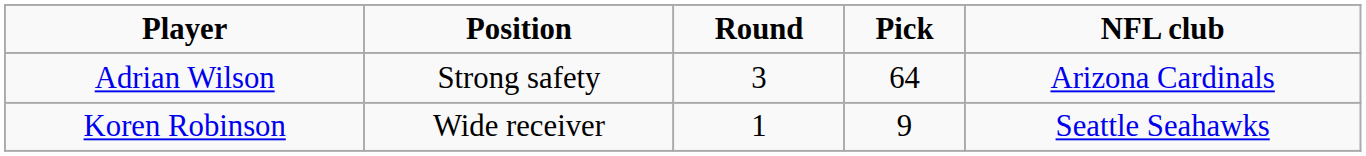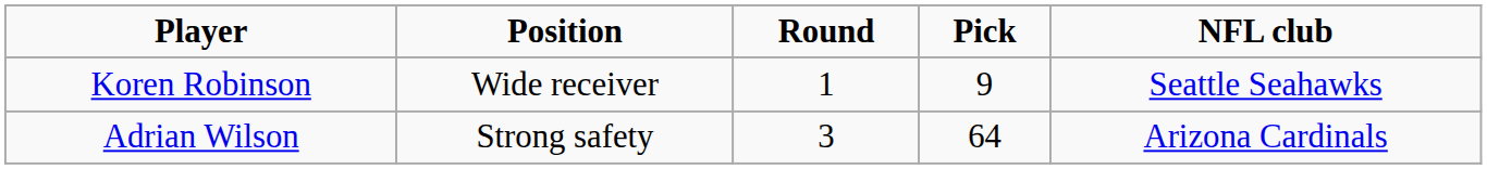rows swapped: Koren Robinson <-> Adrian Wilson
